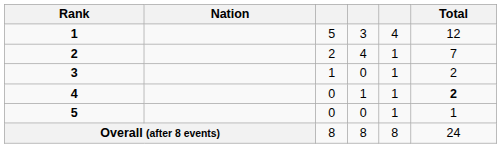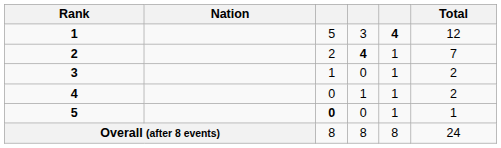row 2 | column 5: normal -> bold
row 3 | column 4: normal -> bold
row 5 | Total: bold -> normal
row 6 | column 3: normal -> bold
